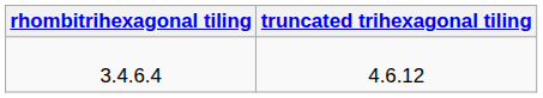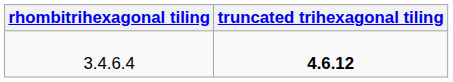3.4.6.4 | truncated trihexagonal tiling: normal -> bold
